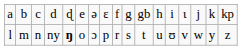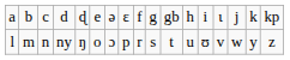ny | column 5: bold -> normal
